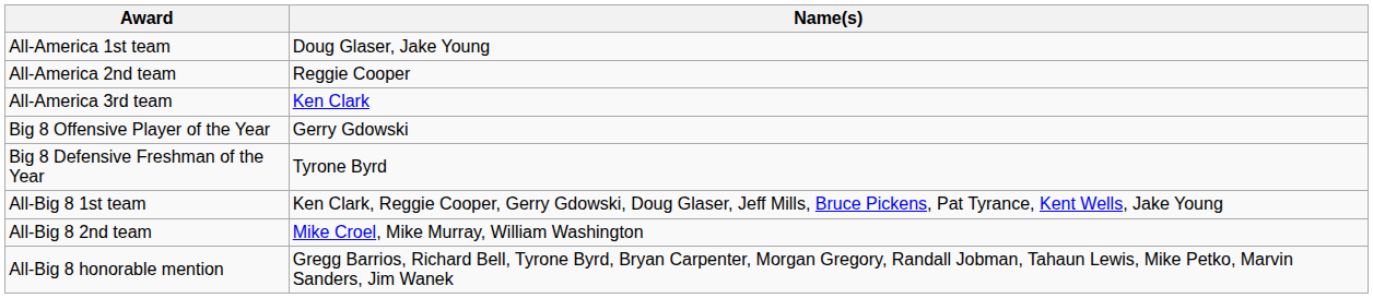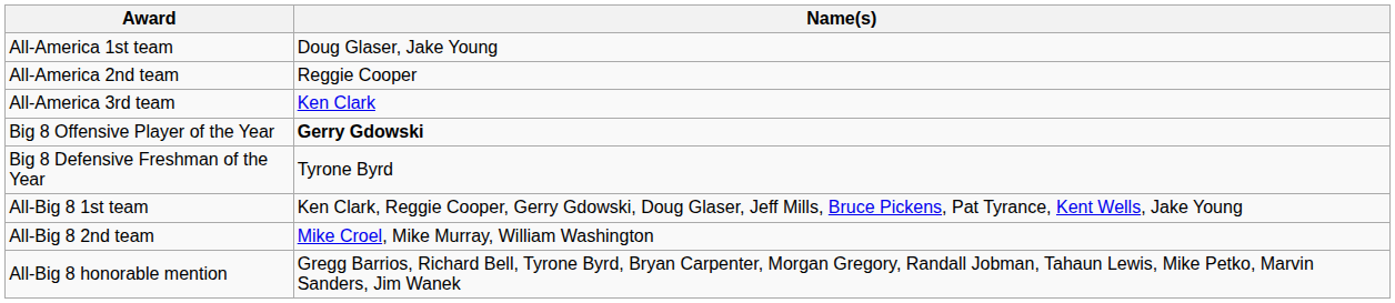Big 8 Offensive Player of the Year | Name(s): normal -> bold
